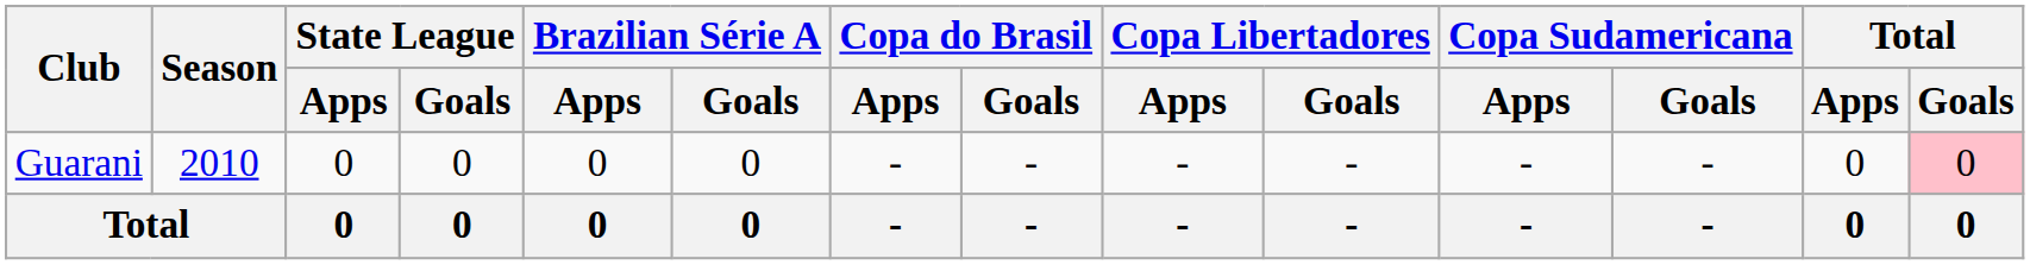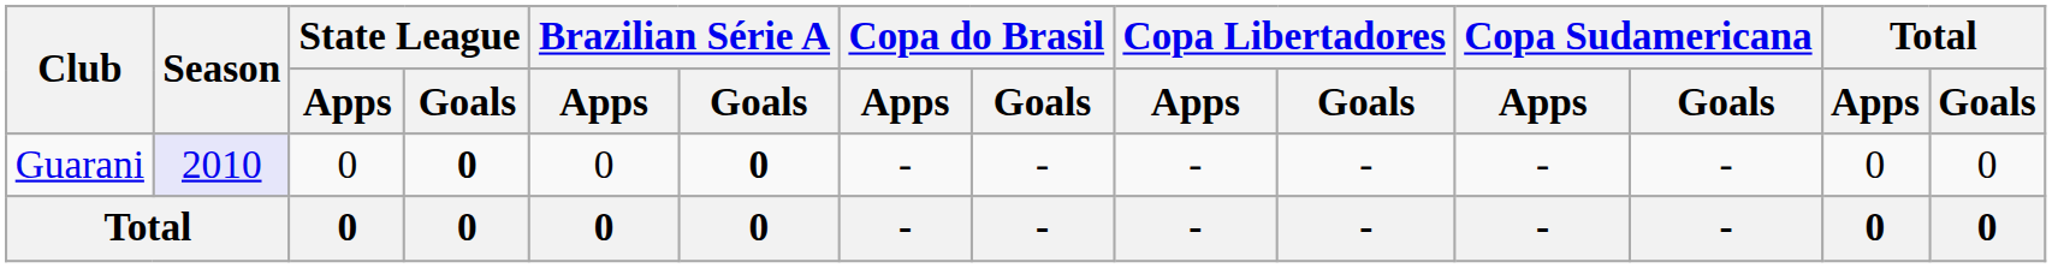Guarani | Season: no background -> lavender background
Guarani | State League / Goals: normal -> bold
Guarani | Brazilian Série A / Goals: normal -> bold
Guarani | Total / Goals: pink background -> no background
